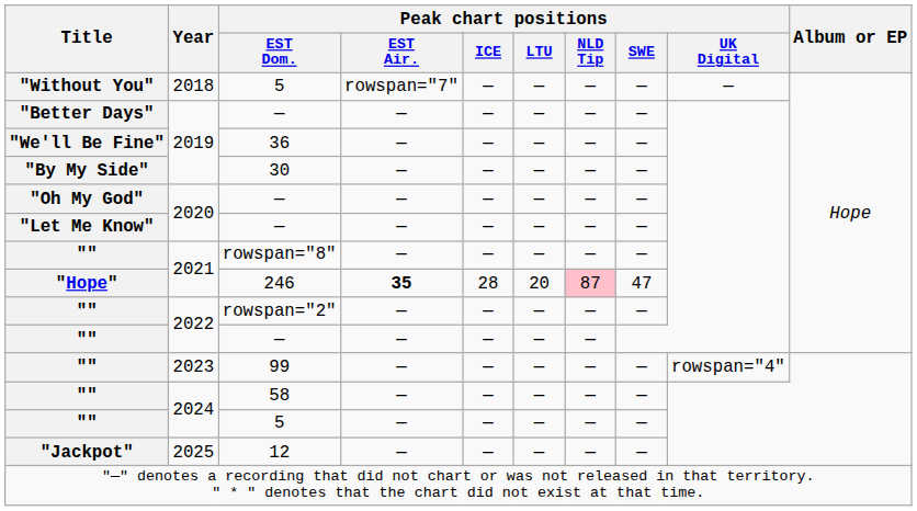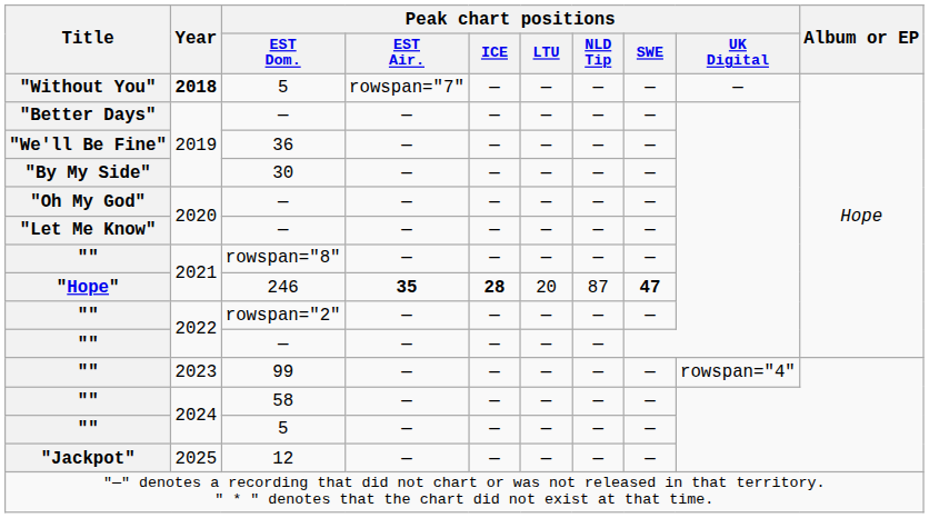"Without You" / 5 | Year: normal -> bold
246 | Peak chart positions / ICE: normal -> bold
246 | Peak chart positions / NLD Tip: pink background -> no background
246 | Peak chart positions / SWE: normal -> bold
